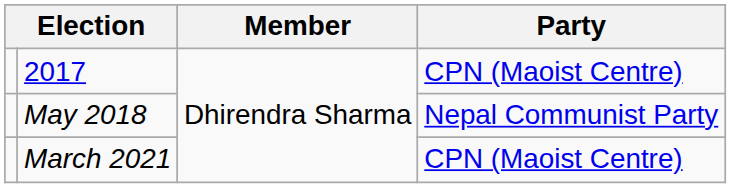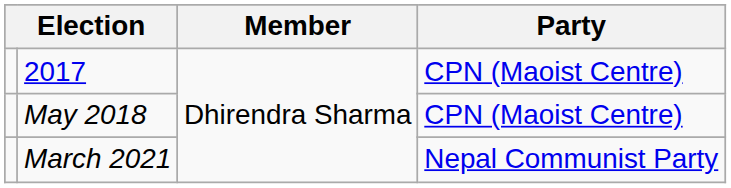May 2018 | Party: Nepal Communist Party -> CPN (Maoist Centre)
March 2021 | Party: CPN (Maoist Centre) -> Nepal Communist Party
